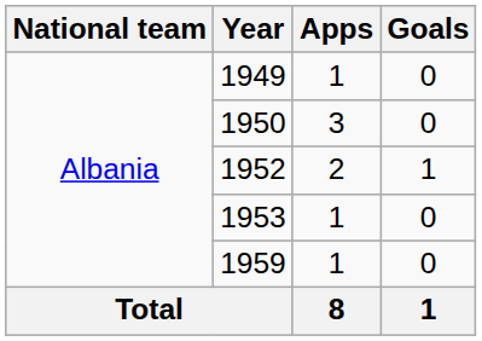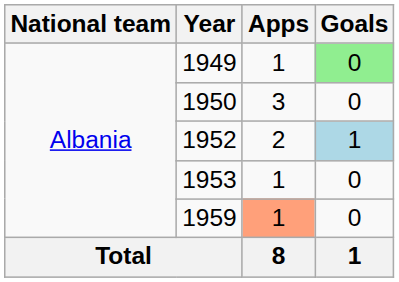1949 | Goals: no background -> lightgreen background
1952 | Goals: no background -> lightblue background
1959 | Apps: no background -> lightsalmon background
